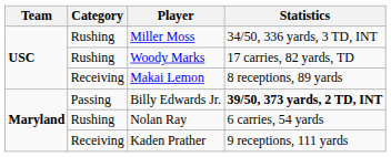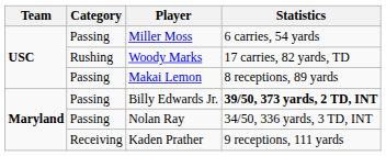Miller Moss | Category: Rushing -> Passing
Miller Moss | Statistics: 34/50, 336 yards, 3 TD, INT -> 6 carries, 54 yards
Makai Lemon | Category: Receiving -> Passing
Nolan Ray | Category: Rushing -> Passing
Nolan Ray | Statistics: 6 carries, 54 yards -> 34/50, 336 yards, 3 TD, INT
